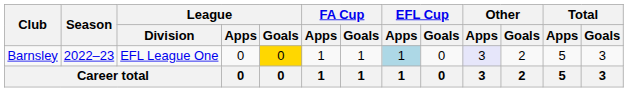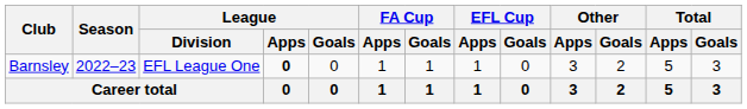Barnsley | League / Apps: normal -> bold
Barnsley | League / Goals: gold background -> no background
Barnsley | EFL Cup / Apps: lightblue background -> no background
Barnsley | Other / Apps: lavender background -> no background
